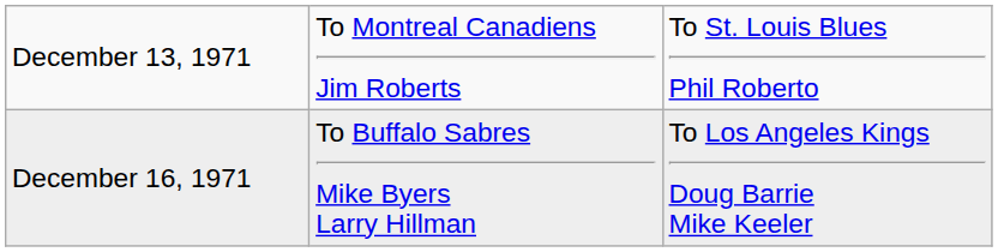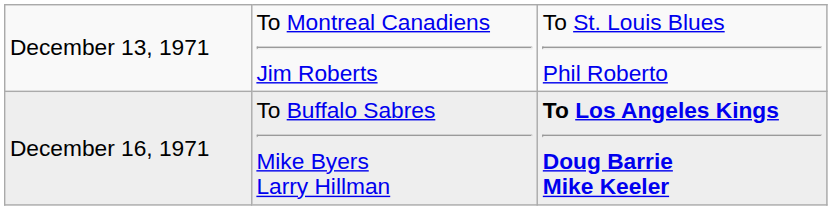December 16, 1971 | column 3: normal -> bold
